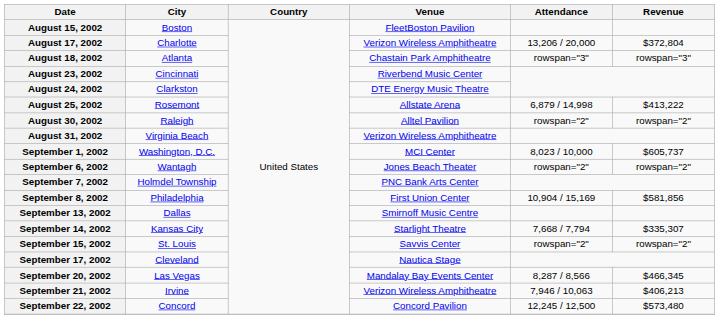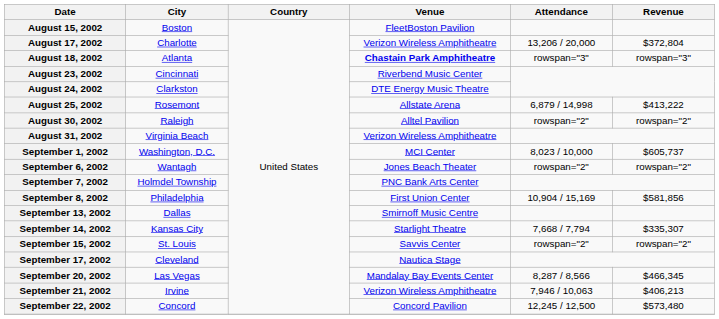August 18, 2002 | Venue: normal -> bold
